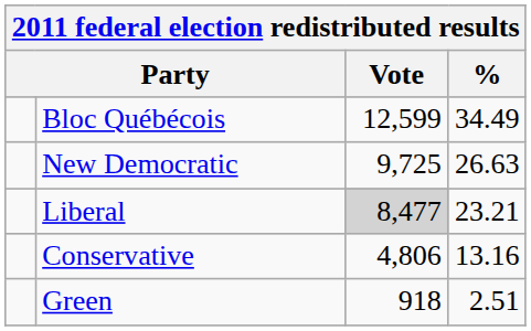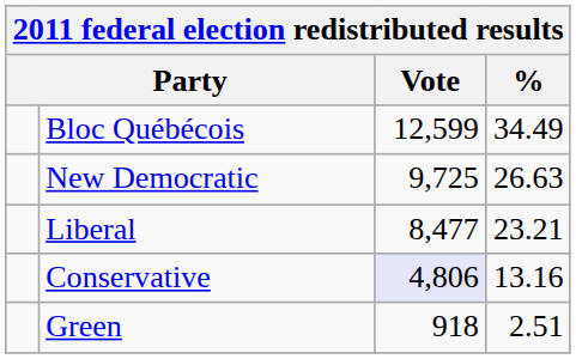Liberal | Vote: lightgrey background -> no background
Conservative | Vote: no background -> lavender background
